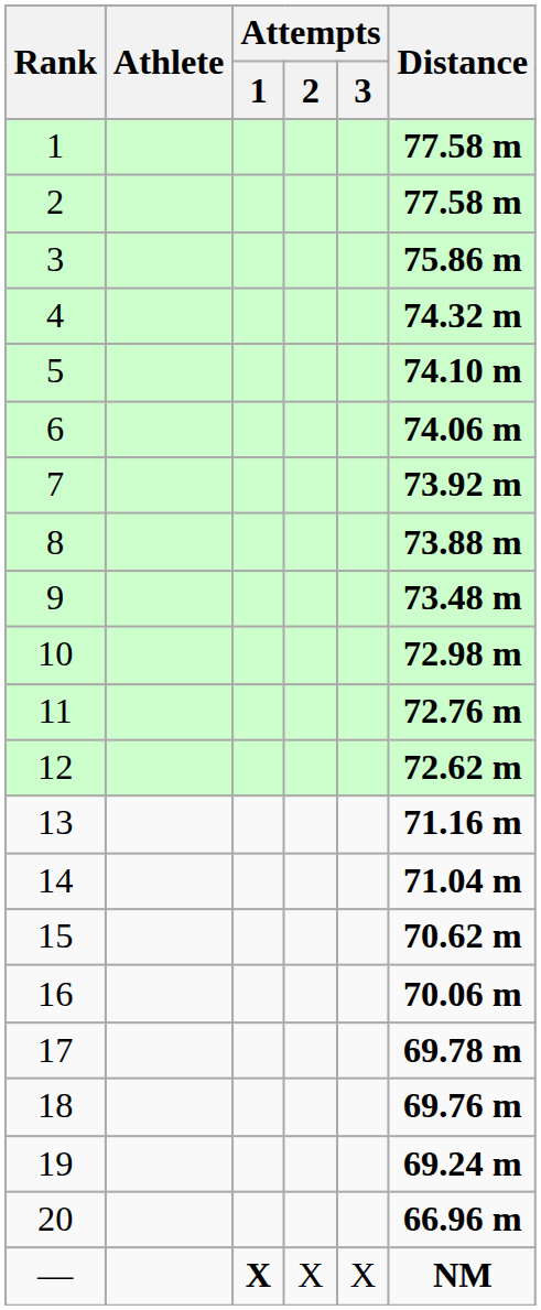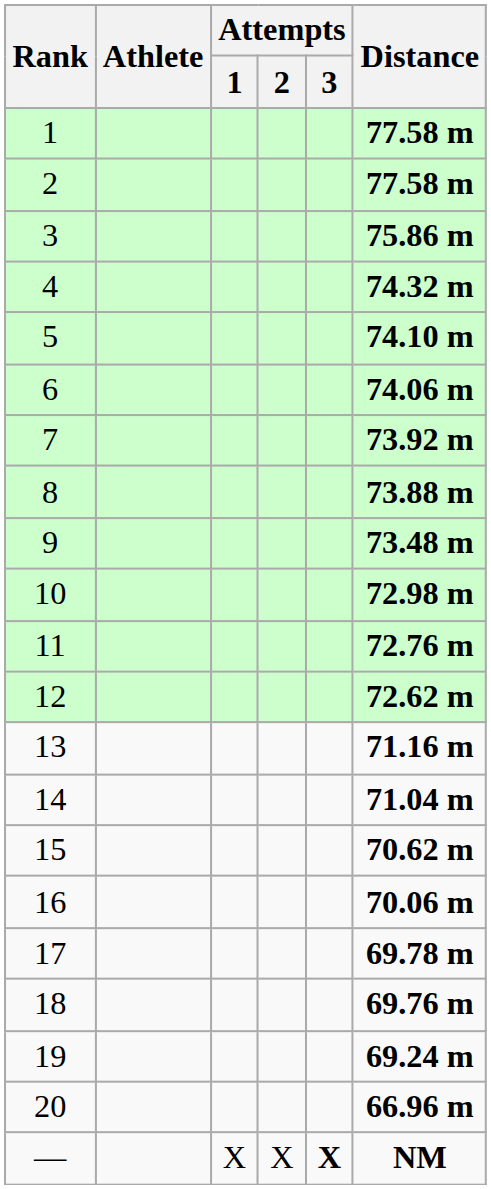— | Attempts / 1: bold -> normal
— | Attempts / 3: normal -> bold
